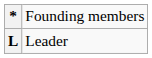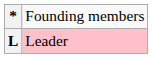L | column 2: no background -> pink background
